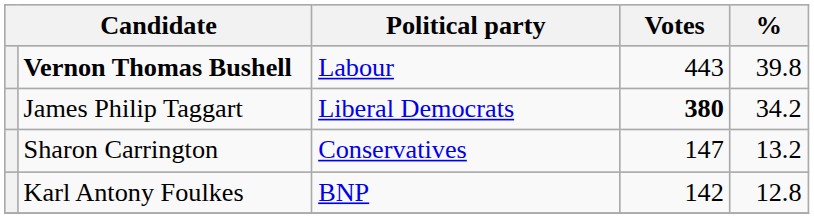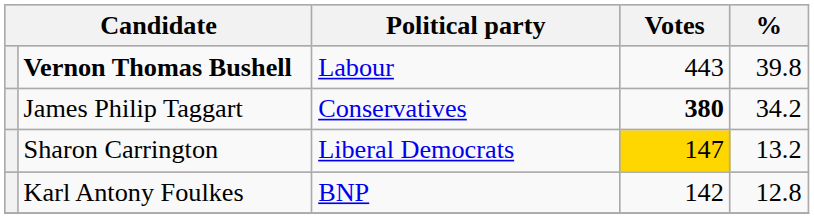James Philip Taggart | Political party: Liberal Democrats -> Conservatives
Sharon Carrington | Political party: Conservatives -> Liberal Democrats
Sharon Carrington | Votes: no background -> gold background
